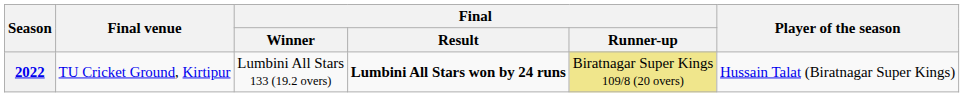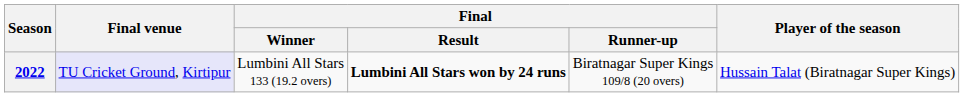row 3 | Final venue: no background -> lavender background
row 3 | Final / Runner-up: khaki background -> no background
